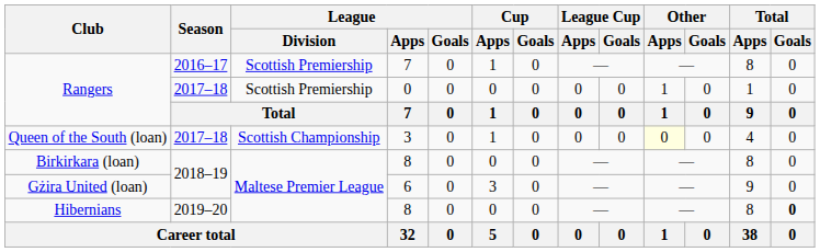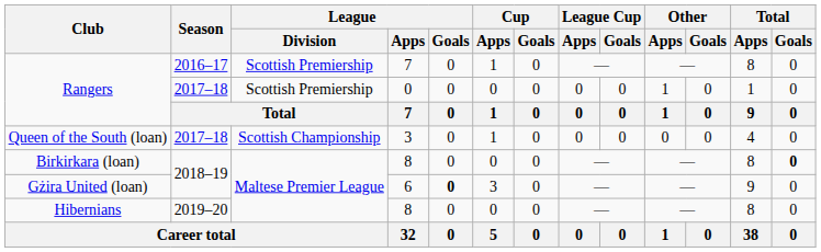Queen of the South (loan) | Other / Apps: lightyellow background -> no background
Birkirkara (loan) | Total / Goals: normal -> bold
Gżira United (loan) | League / Goals: normal -> bold
Hibernians | Total / Goals: bold -> normal
